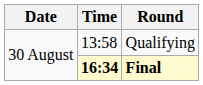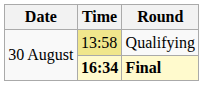Qualifying | Time: no background -> khaki background
